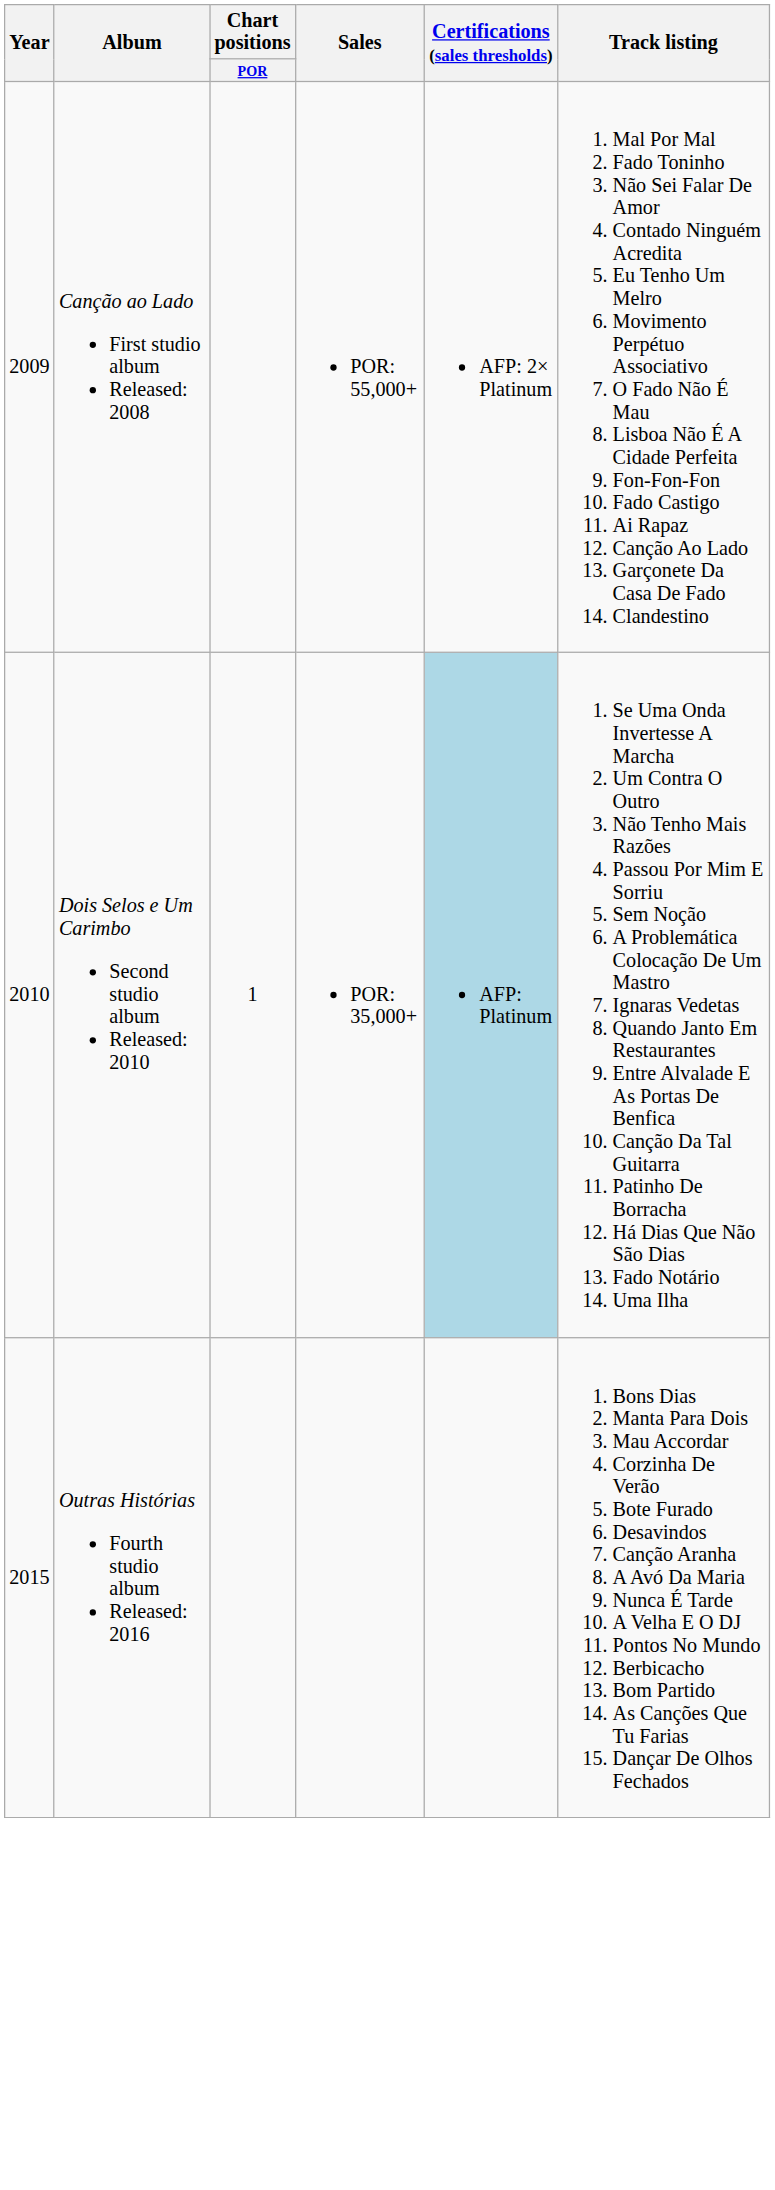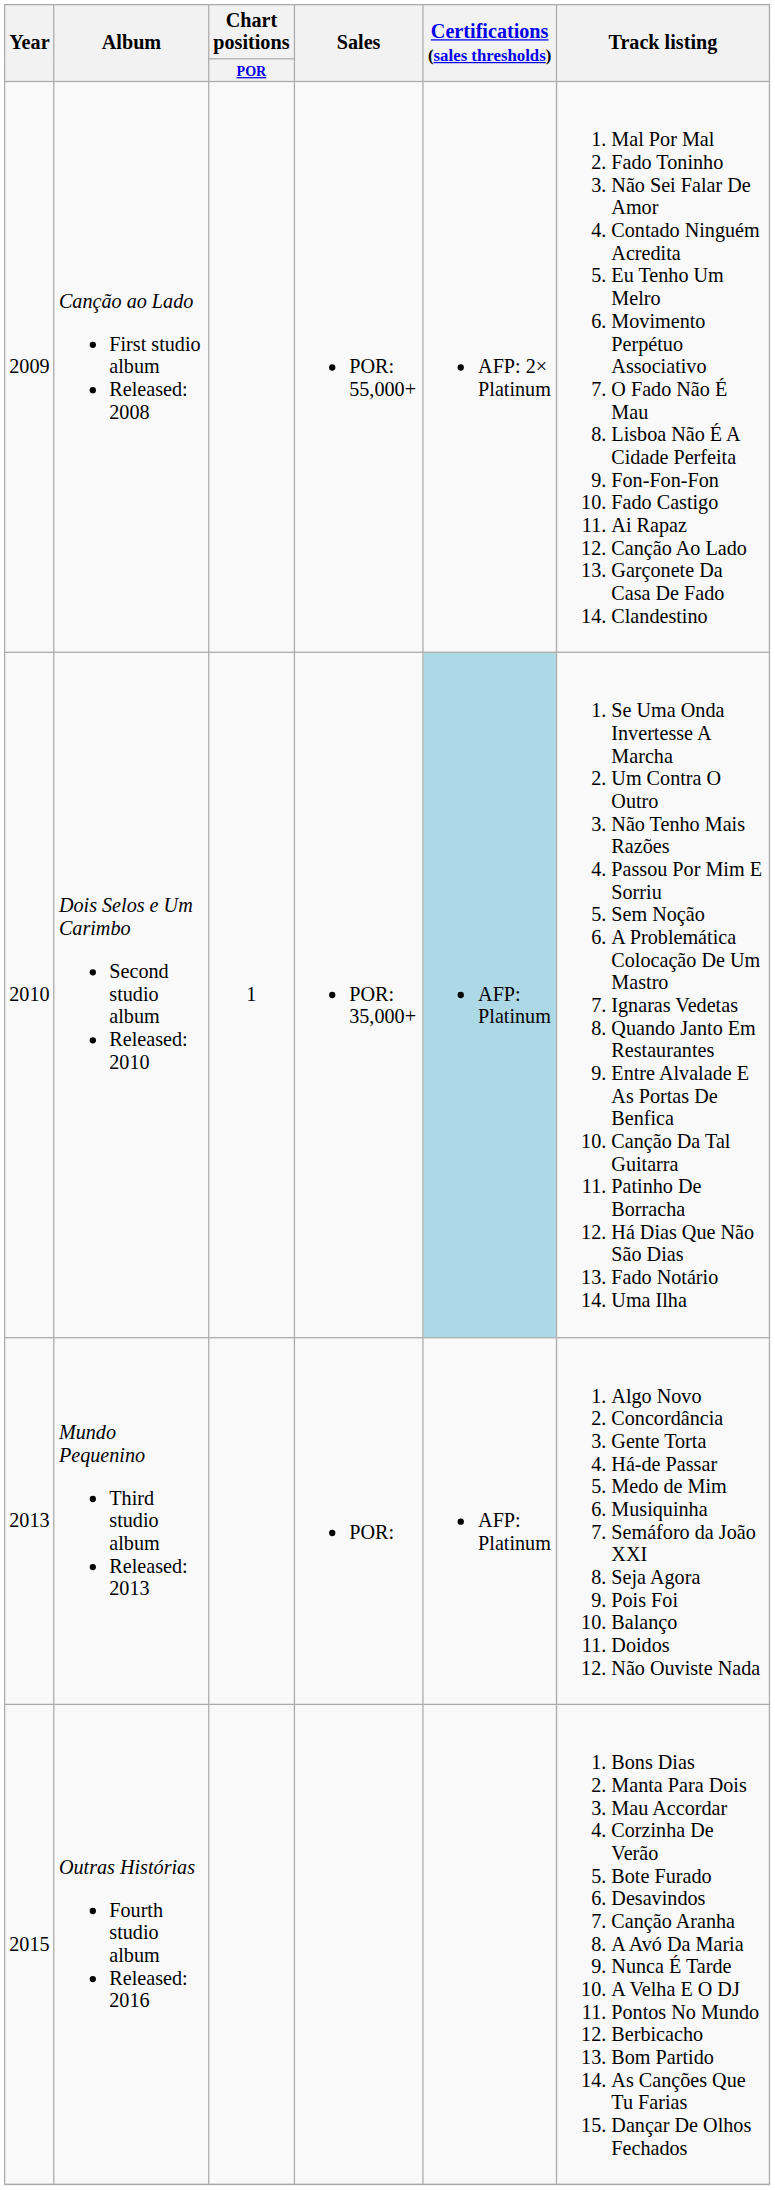+ row: 2013 | Mundo Pequenino Third studio album Released: 2013 | POR: | AFP: Platinum | Algo Novo Concordância Gente Torta Há-de Passar Medo de Mim Musiquinha Semáforo da João XXI Seja Agora Pois Foi Balanço Doidos Não Ouviste Nada
